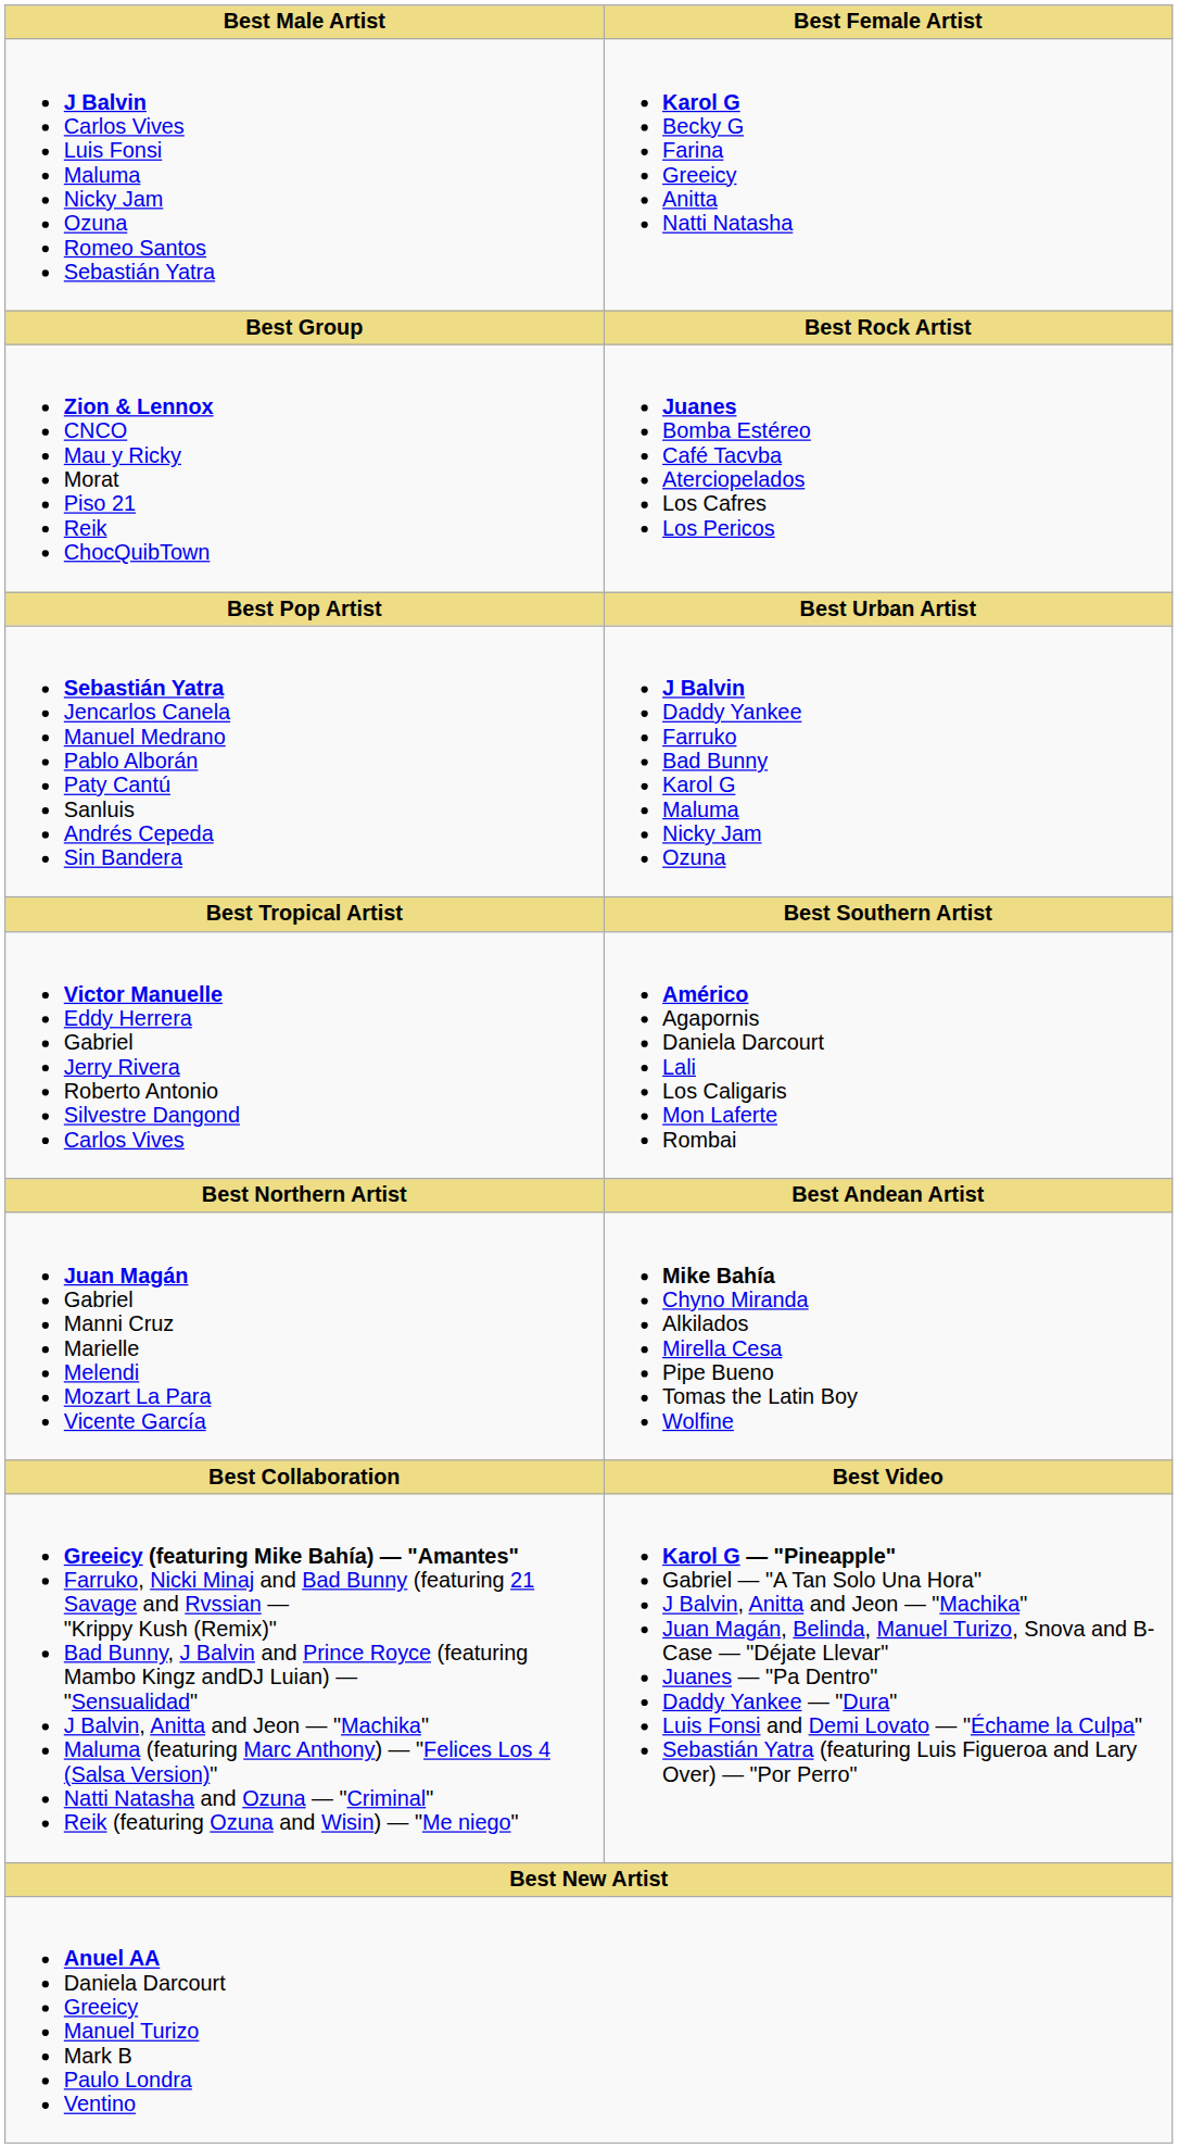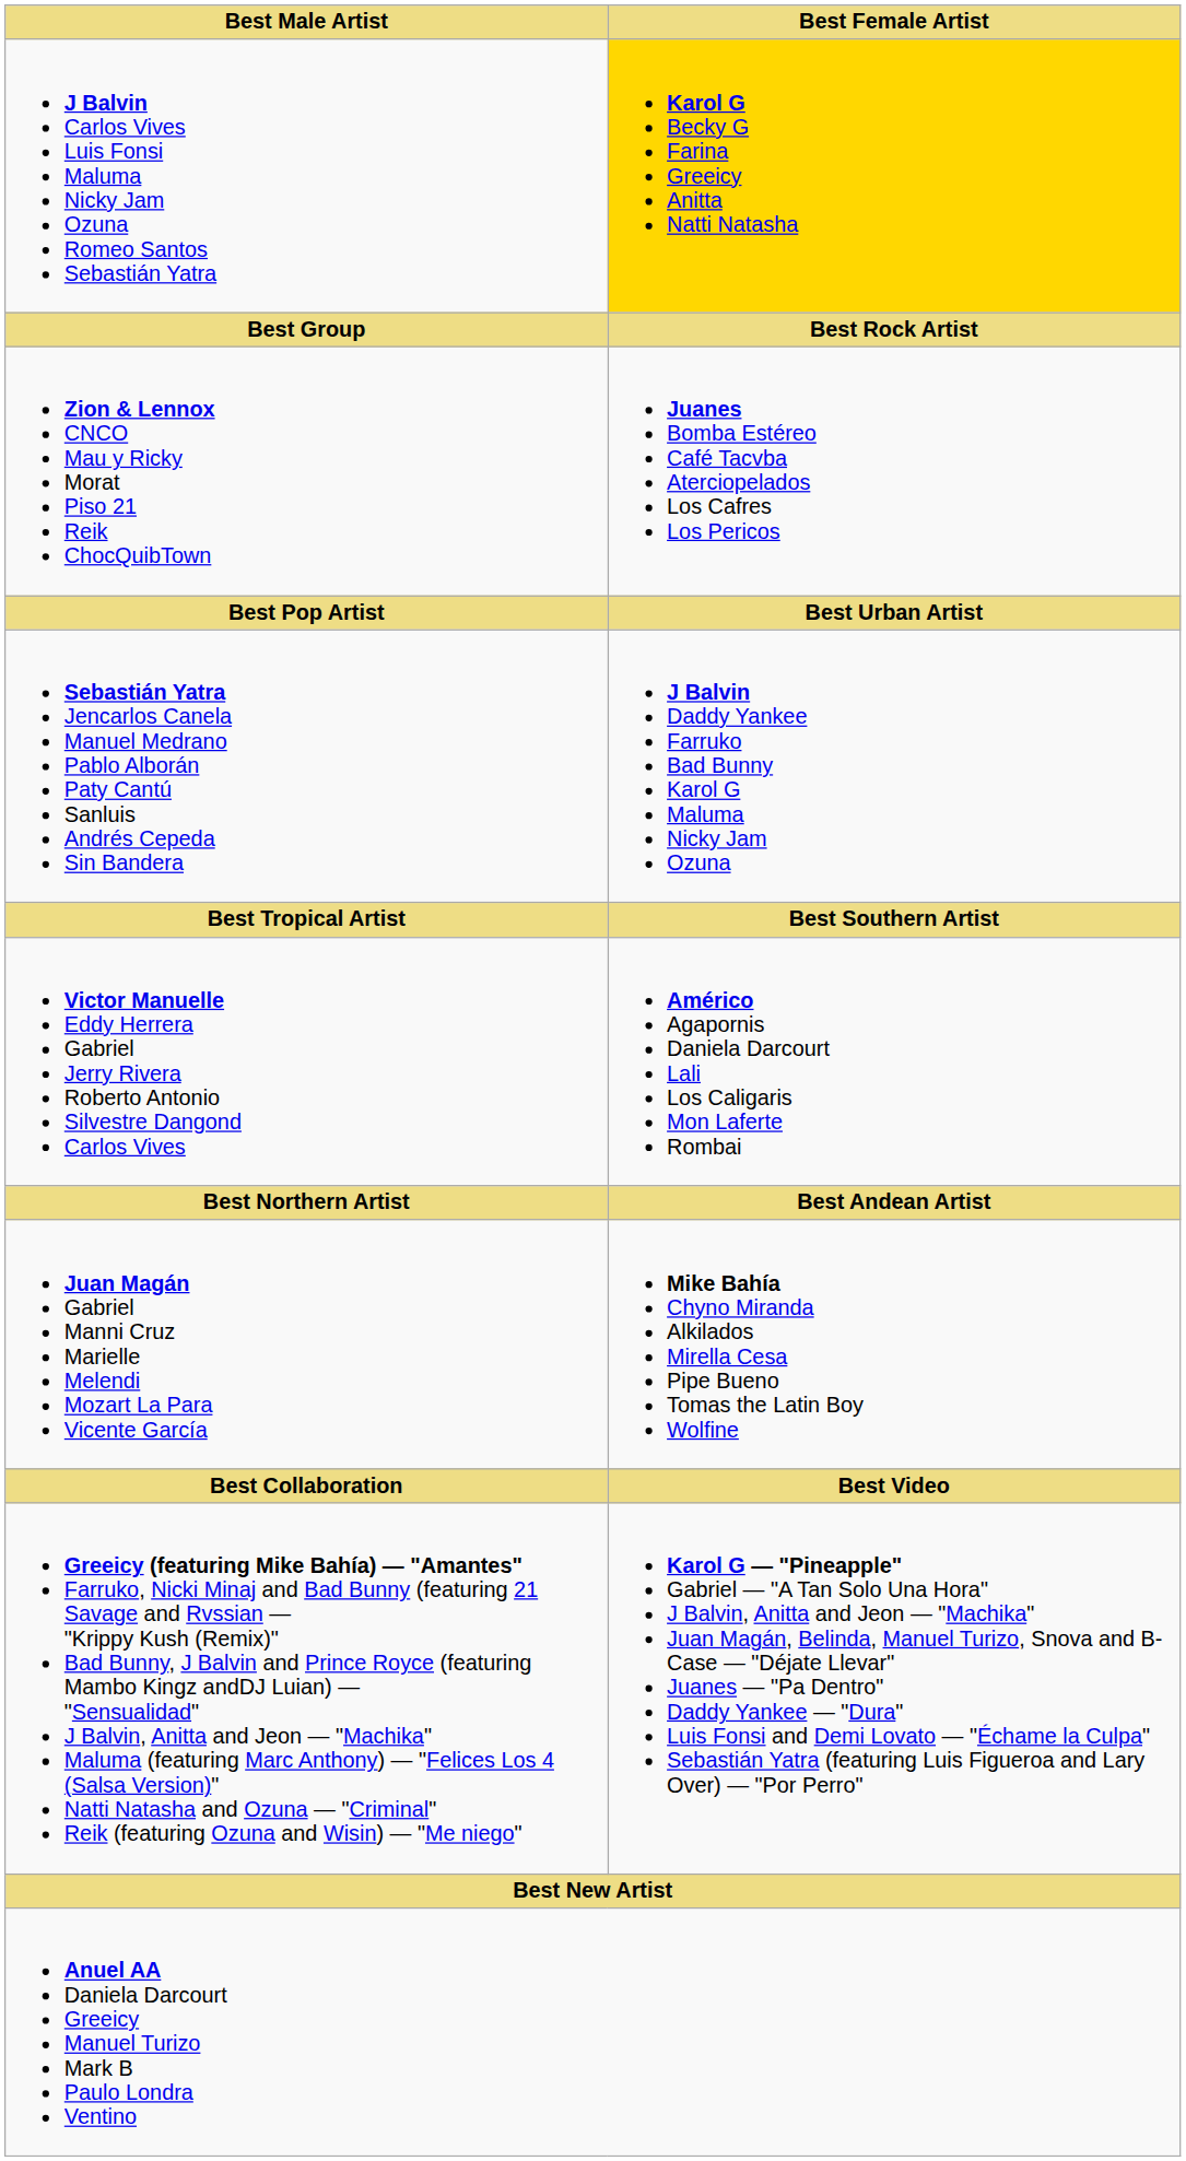row 2 | Best Female Artist: no background -> gold background
